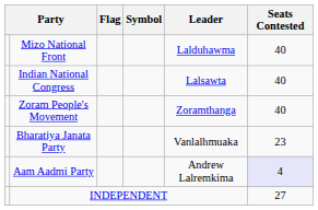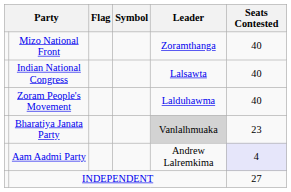Mizo National Front | Leader: Lalduhawma -> Zoramthanga
Zoram People's Movement | Leader: Zoramthanga -> Lalduhawma
Bharatiya Janata Party | Leader: no background -> lightgrey background
